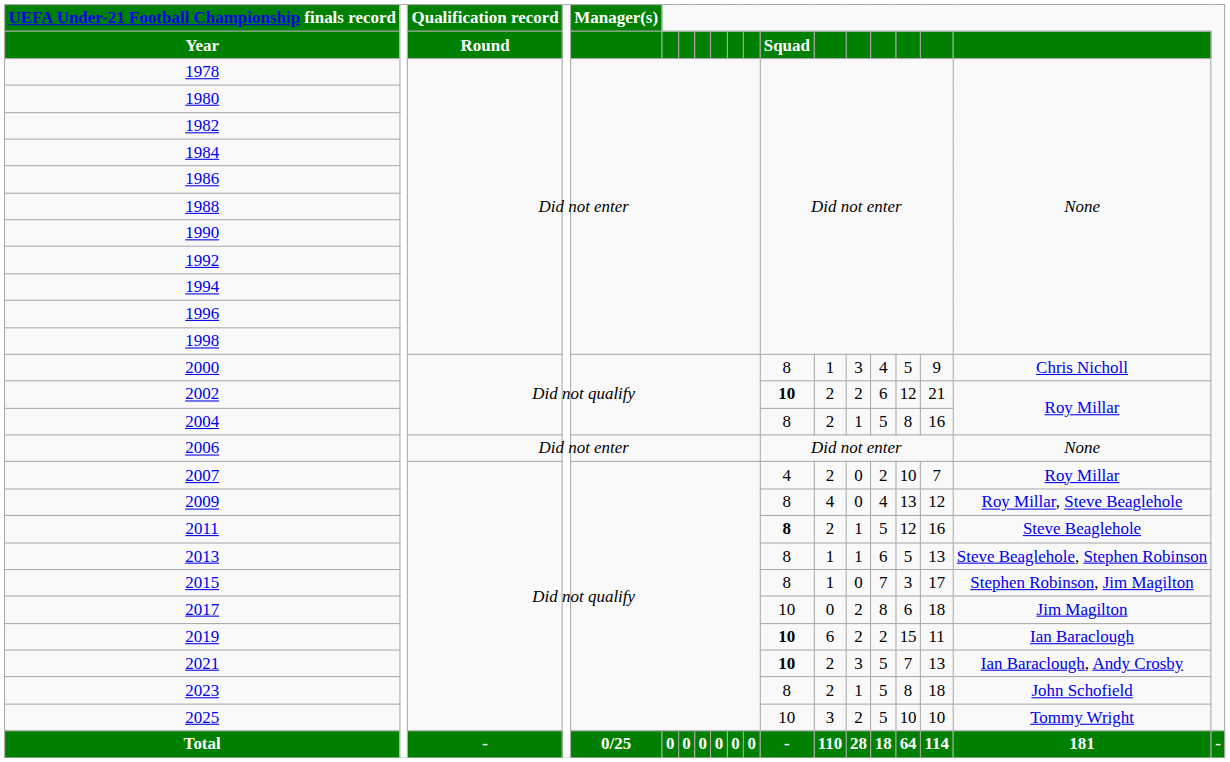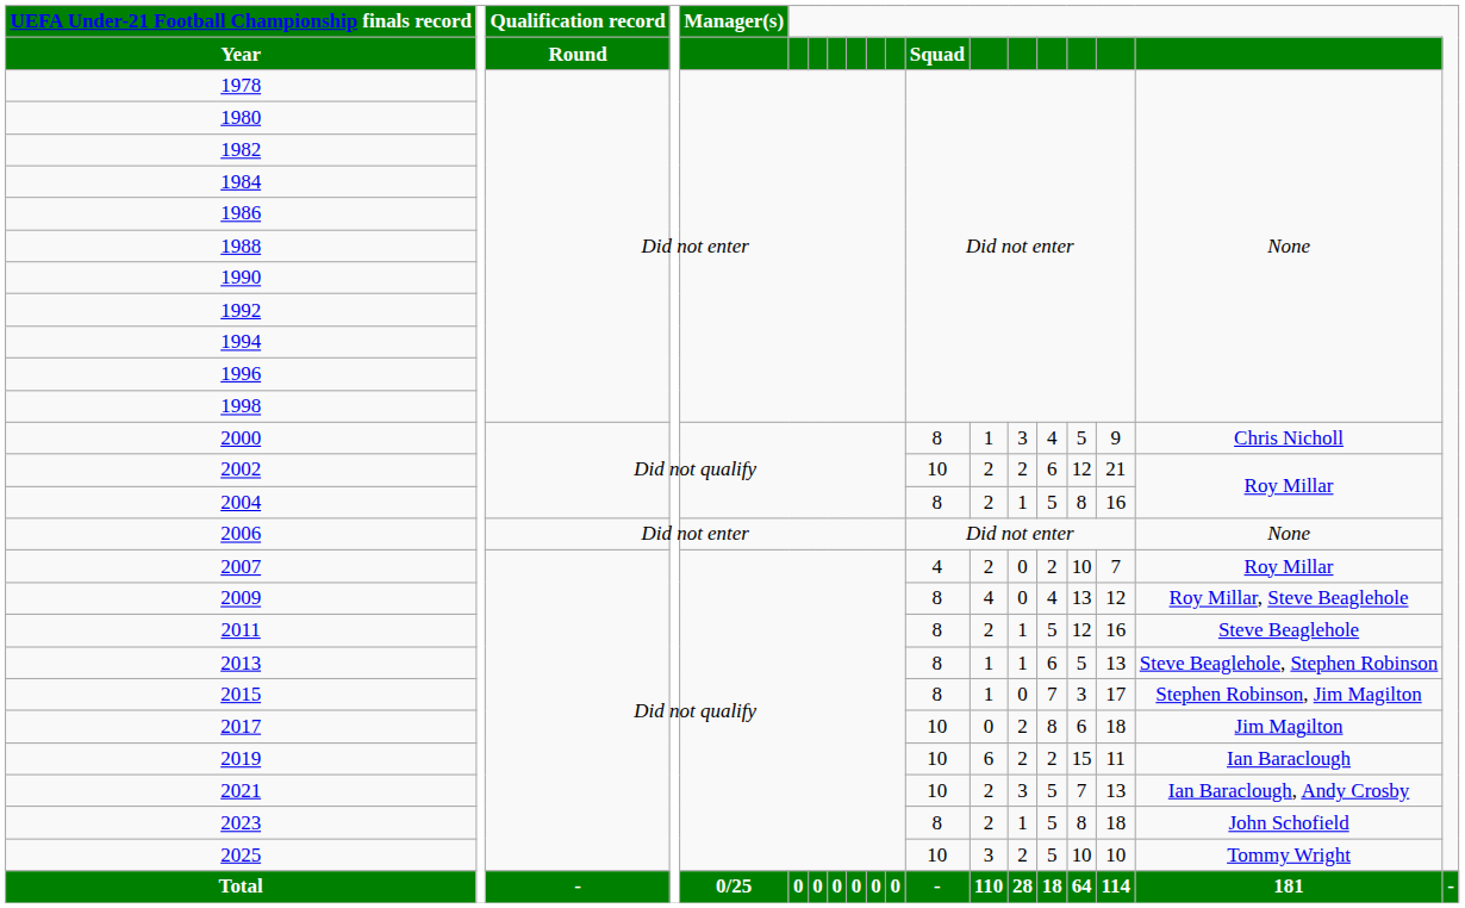2002 | Squad: bold -> normal
2011 | Squad: bold -> normal
2019 | Squad: bold -> normal
2021 | Squad: bold -> normal
